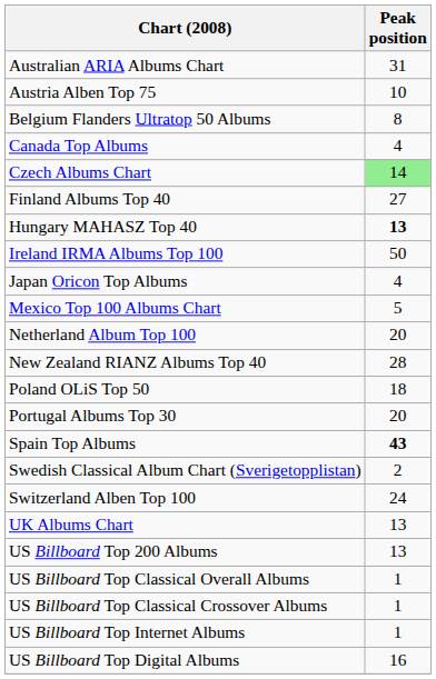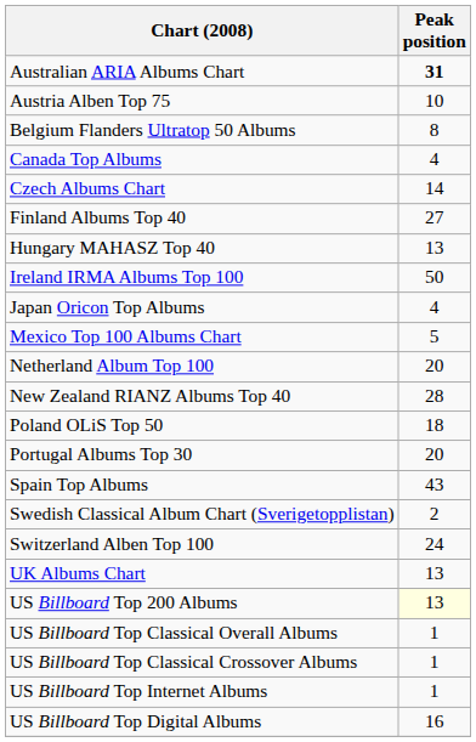Australian ARIA Albums Chart | Peak position: normal -> bold
Czech Albums Chart | Peak position: lightgreen background -> no background
Hungary MAHASZ Top 40 | Peak position: bold -> normal
Spain Top Albums | Peak position: bold -> normal
US Billboard Top 200 Albums | Peak position: no background -> lightyellow background
